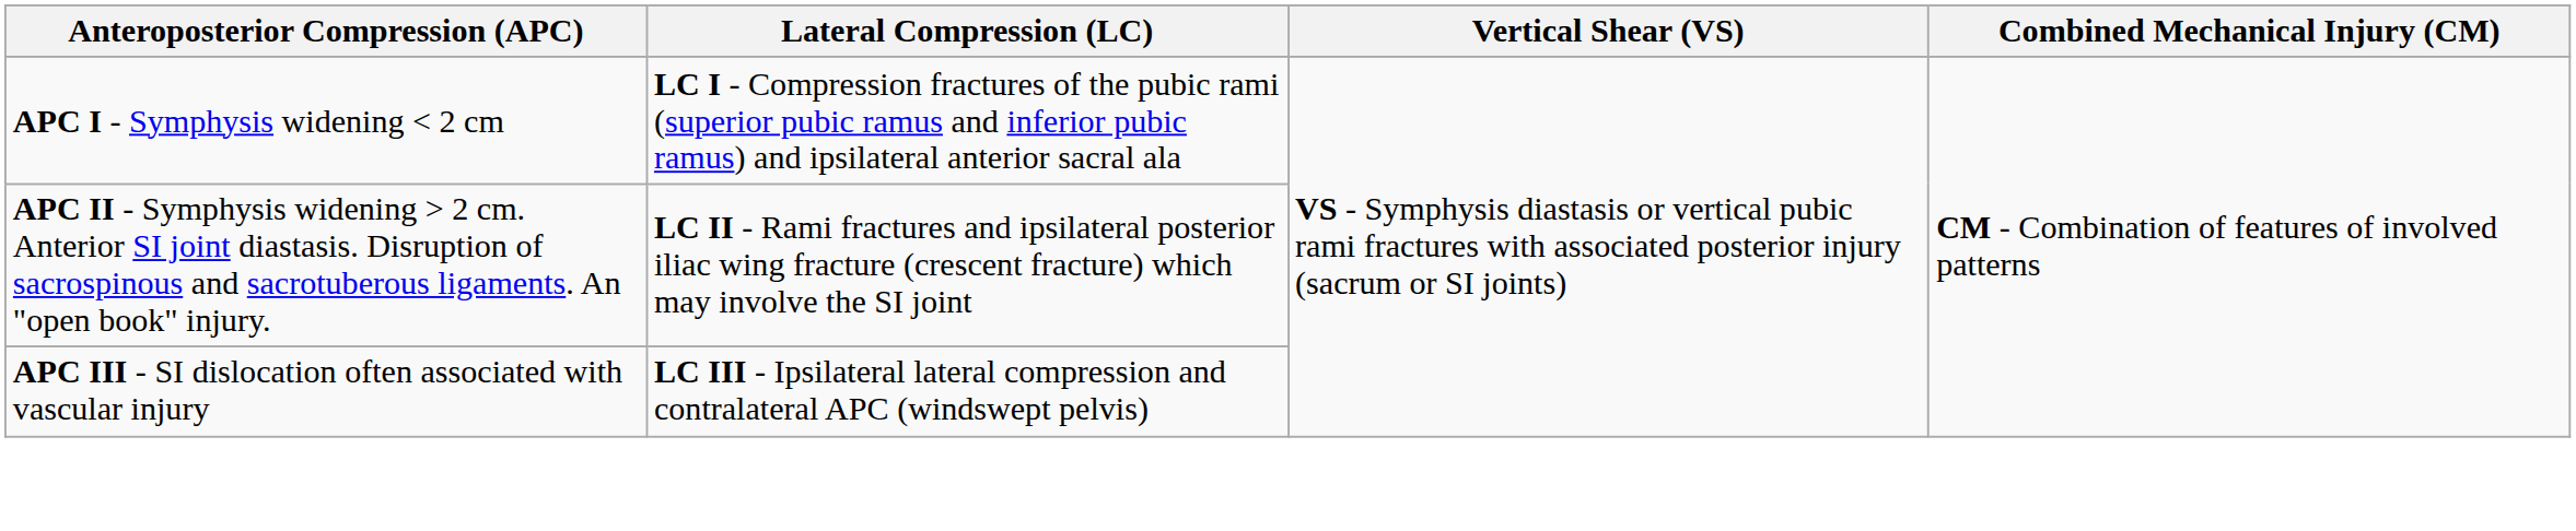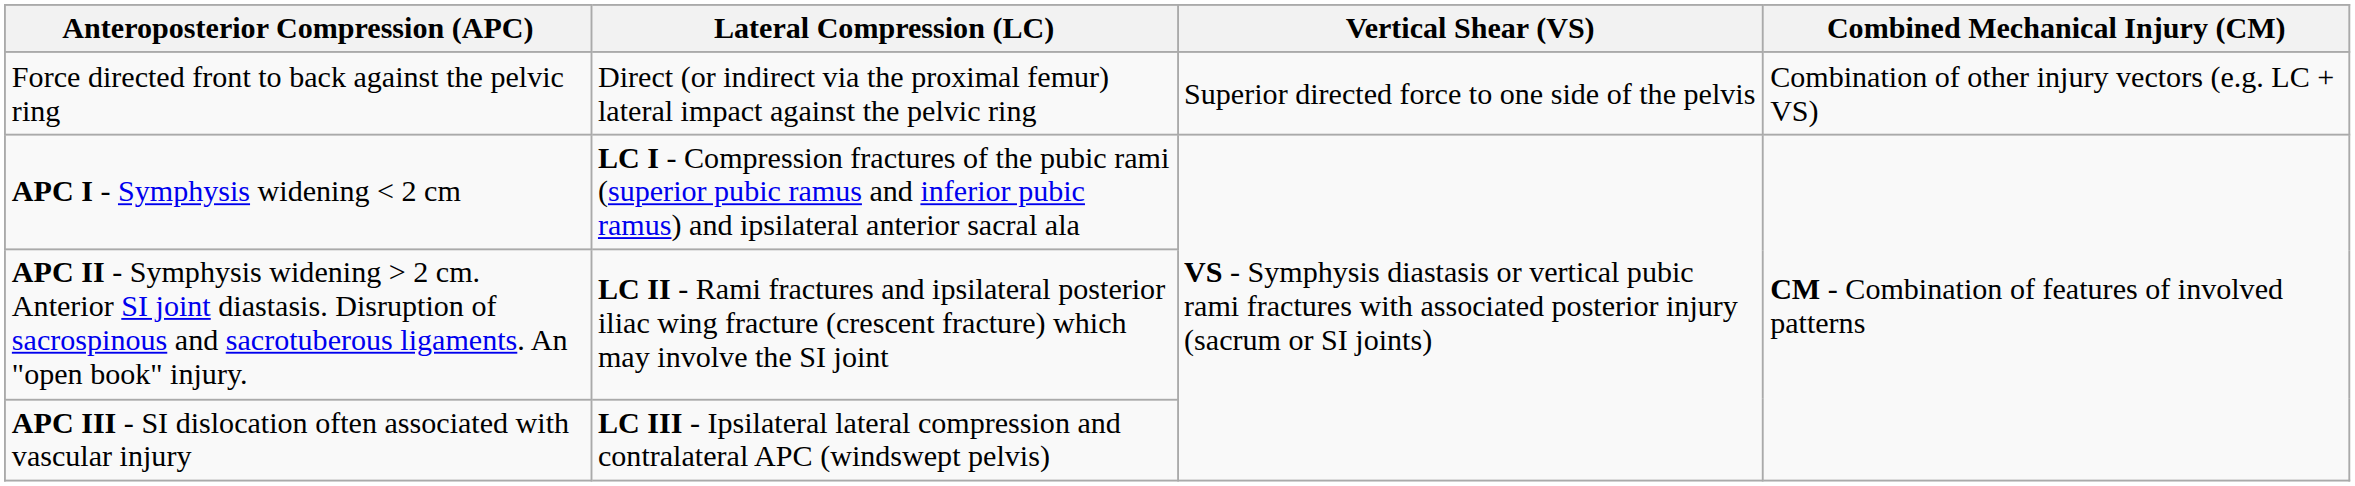+ row: Force directed front to back against the pelvic ring | Direct (or indirect via the proximal femur) lateral impact against the pelvic ring | Superior directed force to one side of the pelvis | Combination of other injury vectors (e.g. LC + VS)
